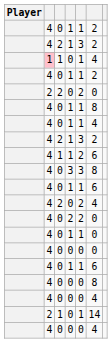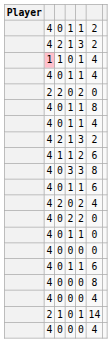row 5 | column 6: 2 -> 4
